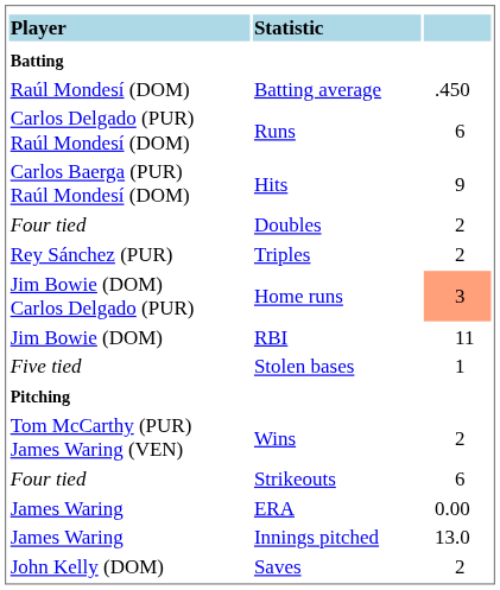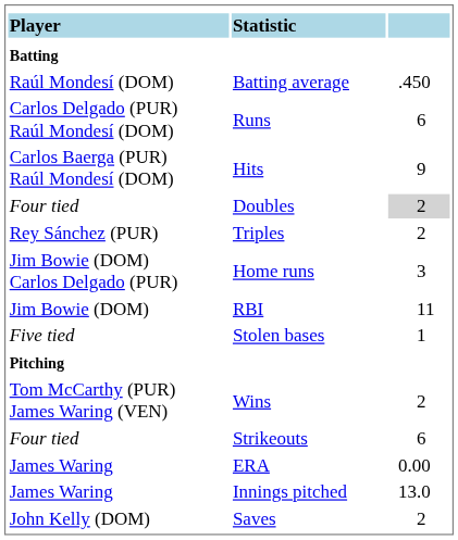Doubles | column 3: no background -> lightgrey background
Home runs | column 3: lightsalmon background -> no background
